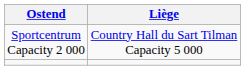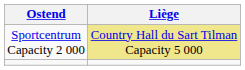Sportcentrum Capacity 2 000 | Liège: no background -> khaki background
